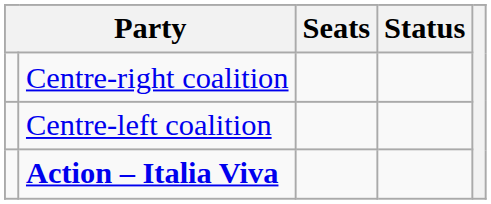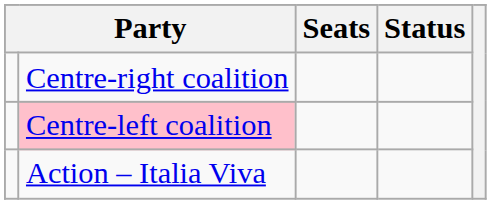Centre-left coalition | column 2: no background -> pink background
Action – Italia Viva | column 2: bold -> normal
